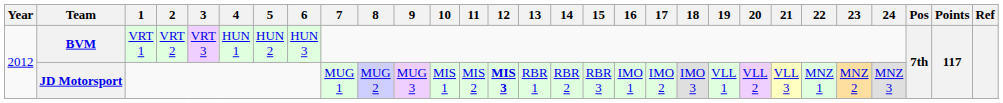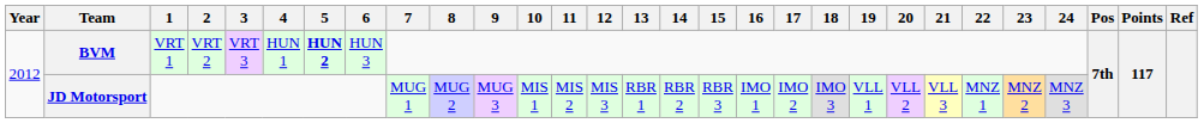BVM | 5: normal -> bold
JD Motorsport | 12: bold -> normal
